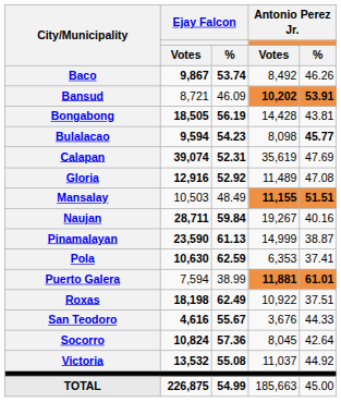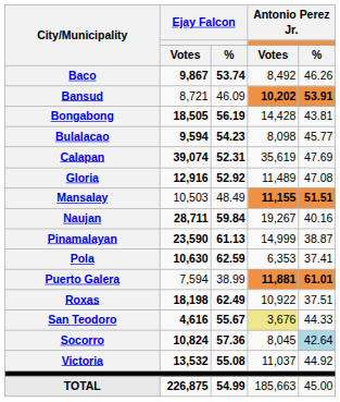Bulalacao | Antonio Perez Jr. / %: bold -> normal
San Teodoro | Antonio Perez Jr. / Votes: no background -> khaki background
Socorro | Antonio Perez Jr. / %: no background -> lightblue background
